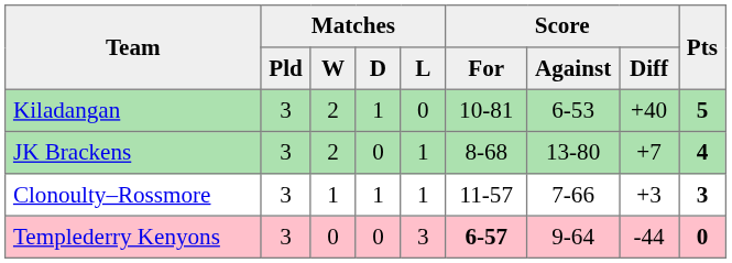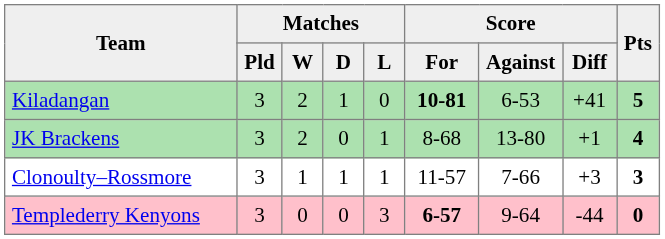Kiladangan | Score / For: normal -> bold
Kiladangan | Score / Diff: +40 -> +41
JK Brackens | Score / Diff: +7 -> +1
